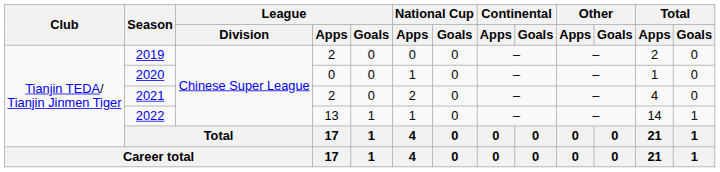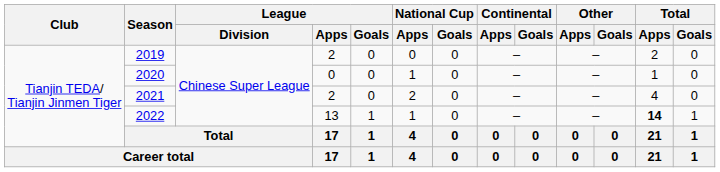2022 | Total / Apps: normal -> bold
